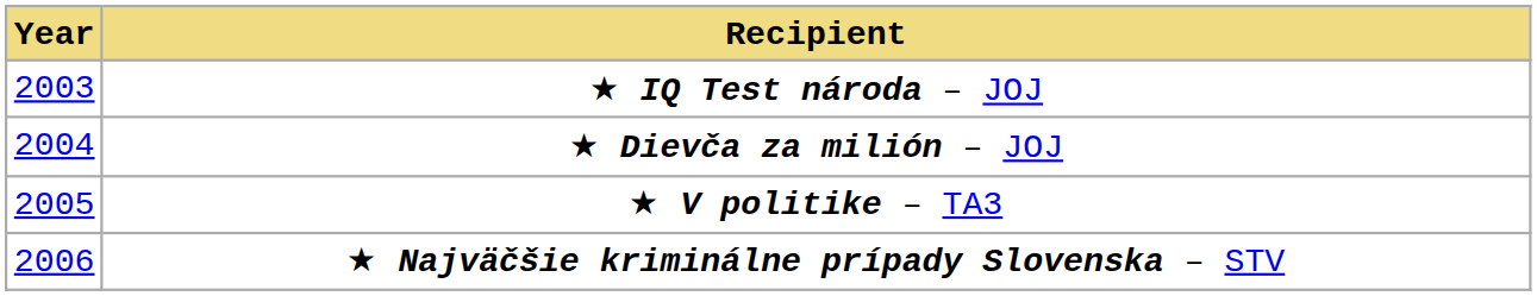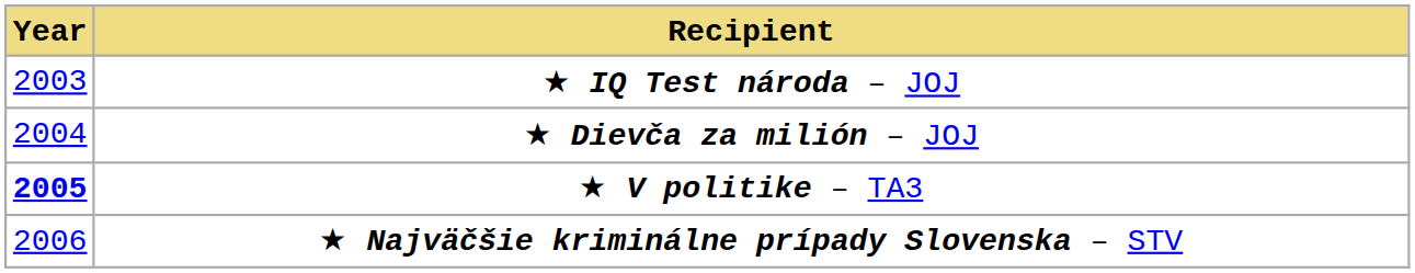★ V politike – TA3 | Year: normal -> bold
